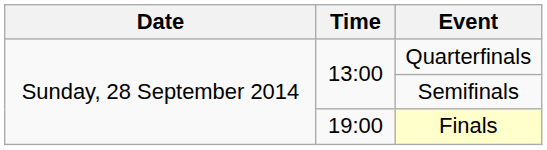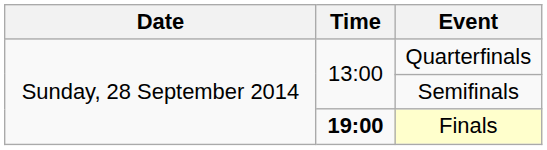Finals | Time: normal -> bold
